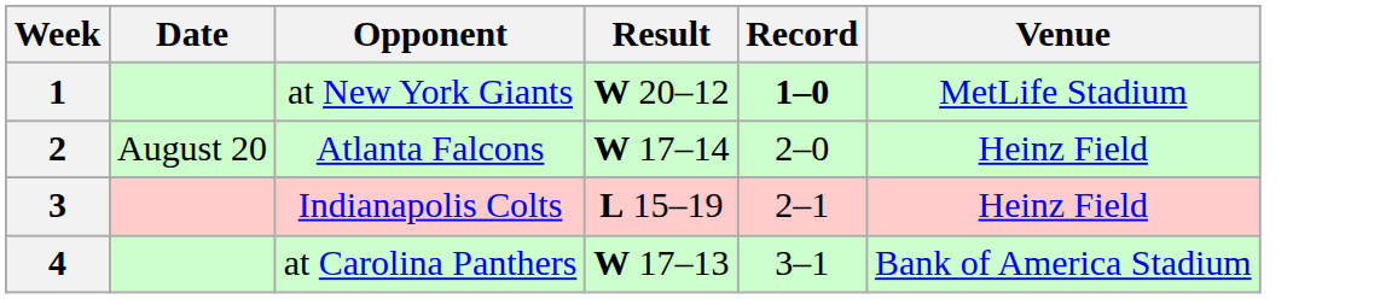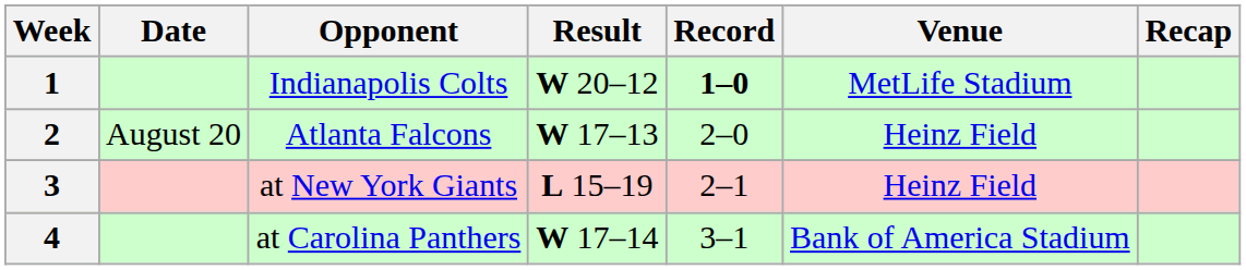+ column: Recap
1 | Opponent: at New York Giants -> Indianapolis Colts
2 | Result: W 17–14 -> W 17–13
3 | Opponent: Indianapolis Colts -> at New York Giants
4 | Result: W 17–13 -> W 17–14
